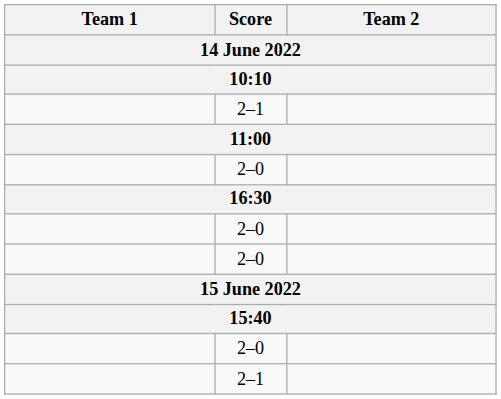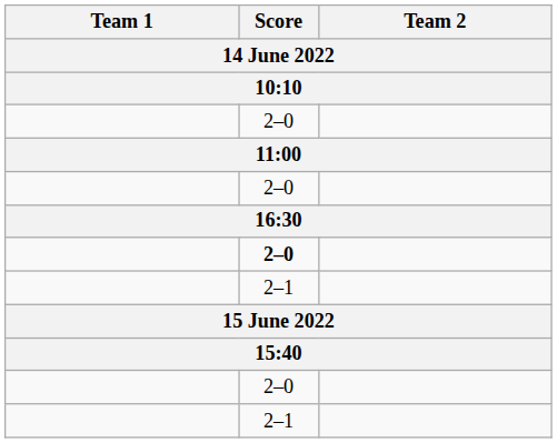row 4 | Score: 2–1 -> 2–0
row 8 | Score: normal -> bold
row 9 | Score: 2–0 -> 2–1
